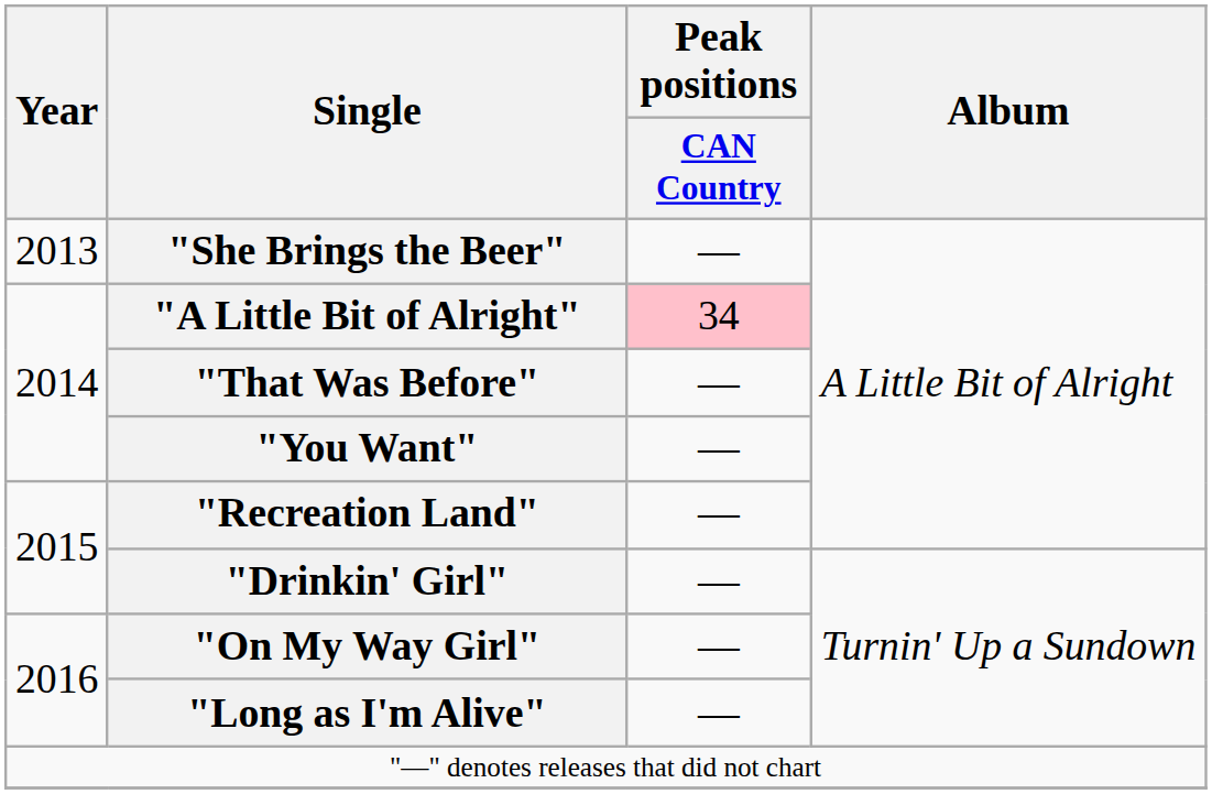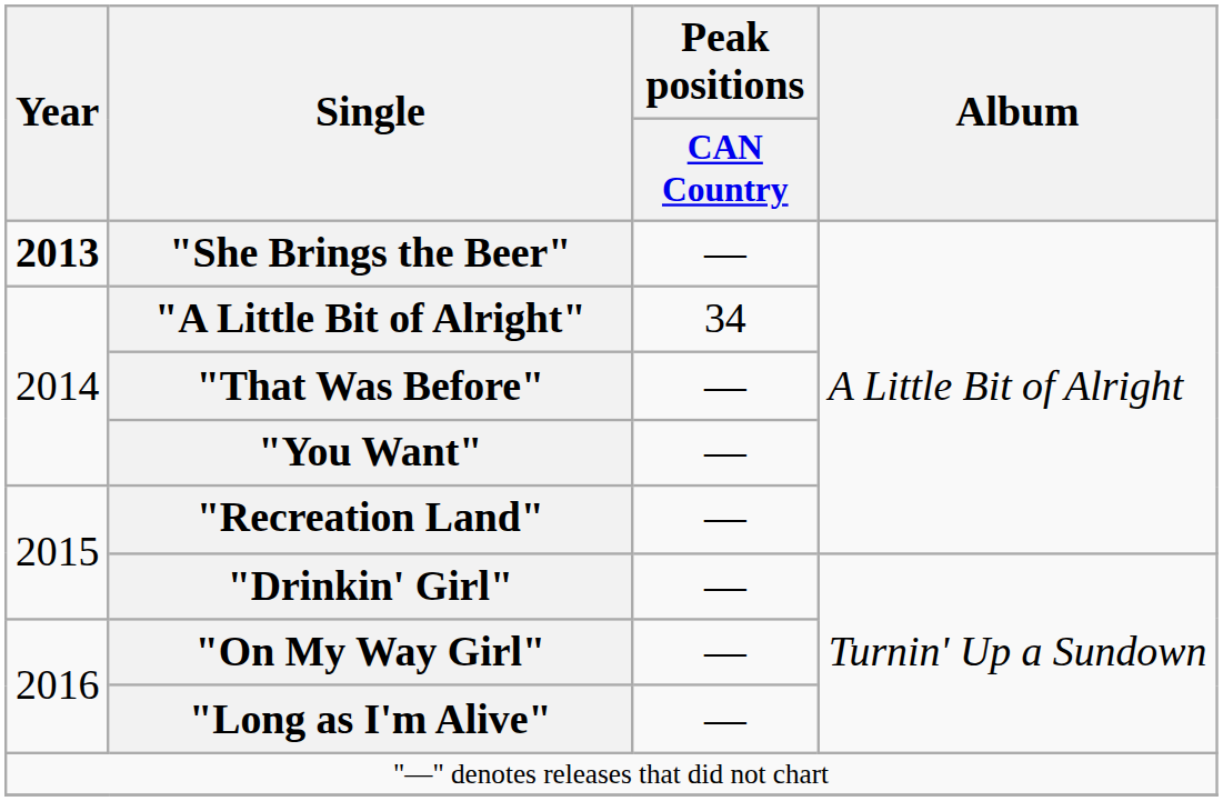"She Brings the Beer" | Year: normal -> bold
"A Little Bit of Alright" | Peak positions / CAN Country: pink background -> no background
